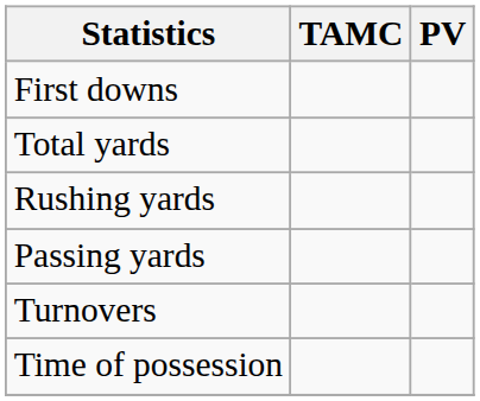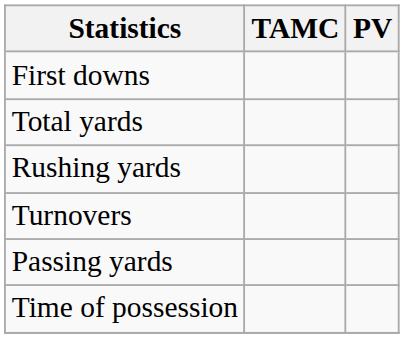rows swapped: Passing yards <-> Turnovers
